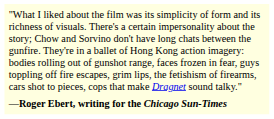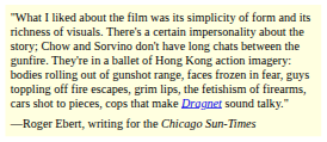row 2 | column 1: bold -> normal
